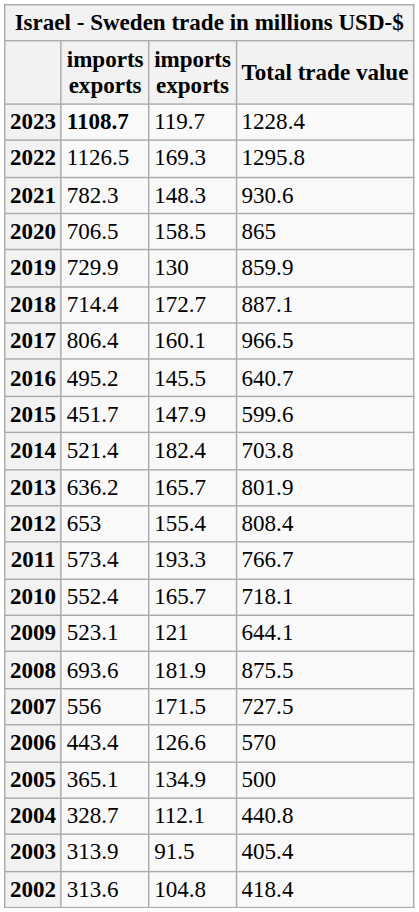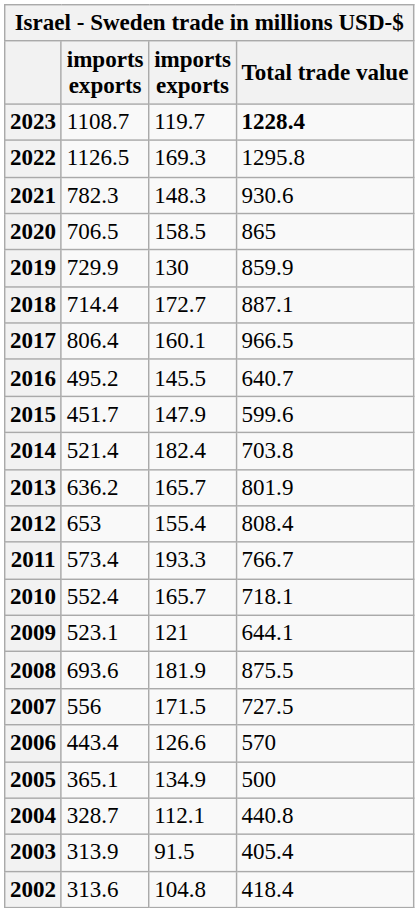2023 | column 2: bold -> normal
2023 | Total trade value: normal -> bold
